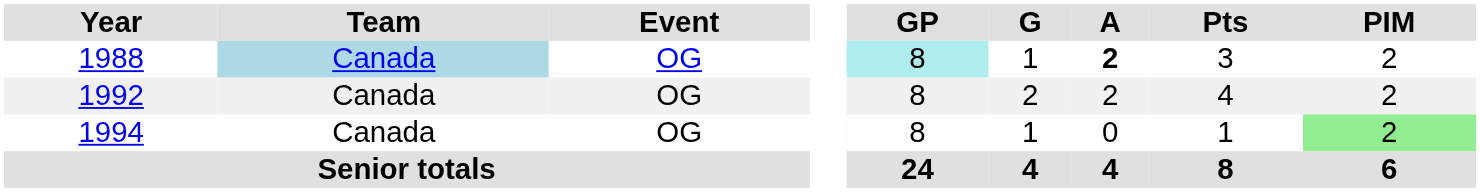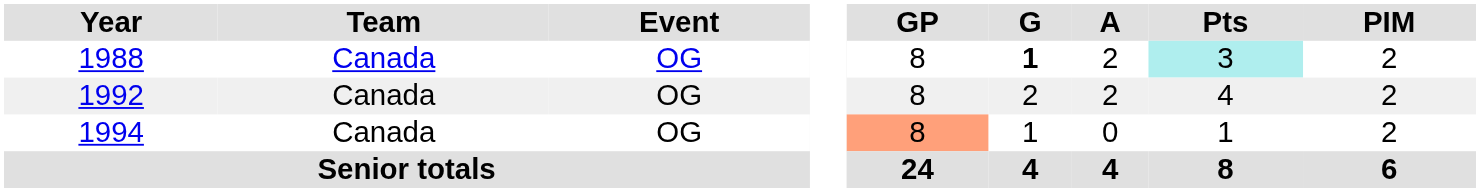1988 | Team: lightblue background -> no background
1988 | GP: paleturquoise background -> no background
1988 | G: normal -> bold
1988 | A: bold -> normal
1988 | Pts: no background -> paleturquoise background
1994 | GP: no background -> lightsalmon background
1994 | PIM: lightgreen background -> no background
